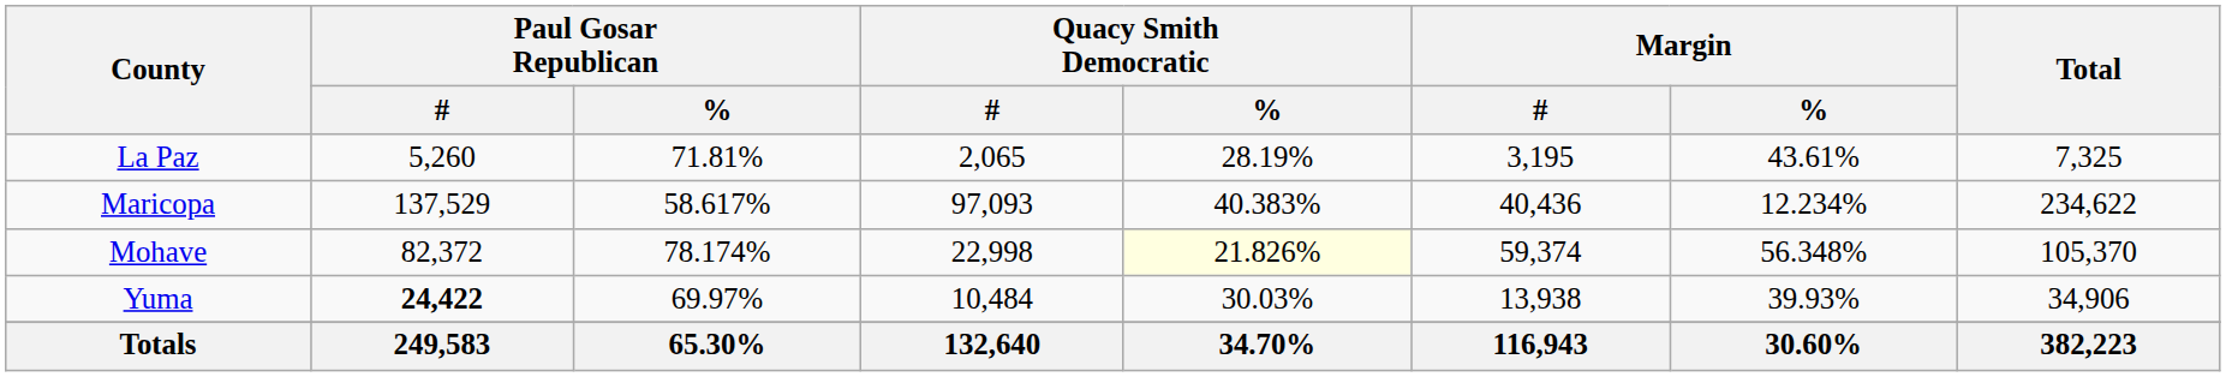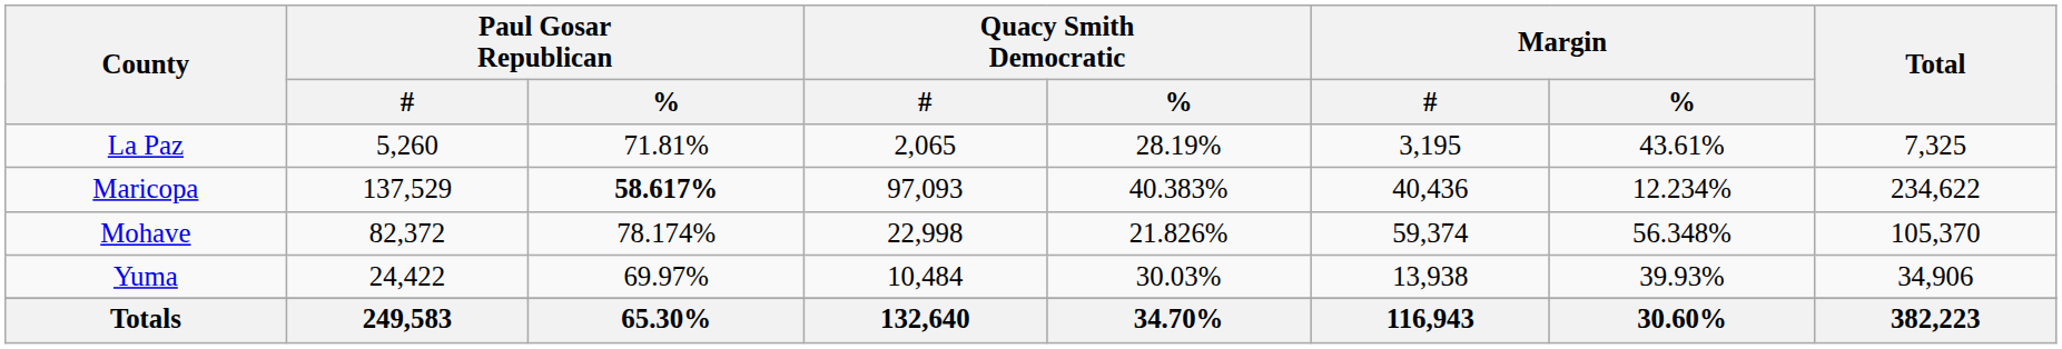Maricopa | Paul Gosar Republican / %: normal -> bold
Mohave | Quacy Smith Democratic / %: lightyellow background -> no background
Yuma | Paul Gosar Republican / #: bold -> normal
